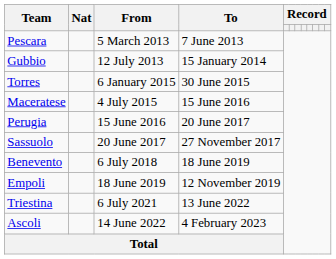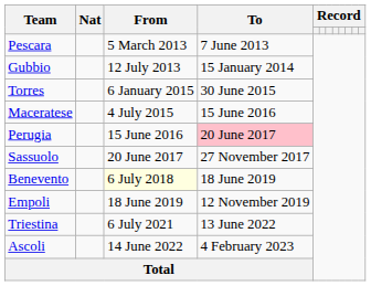Perugia | To: no background -> pink background
Benevento | From: no background -> lightyellow background
